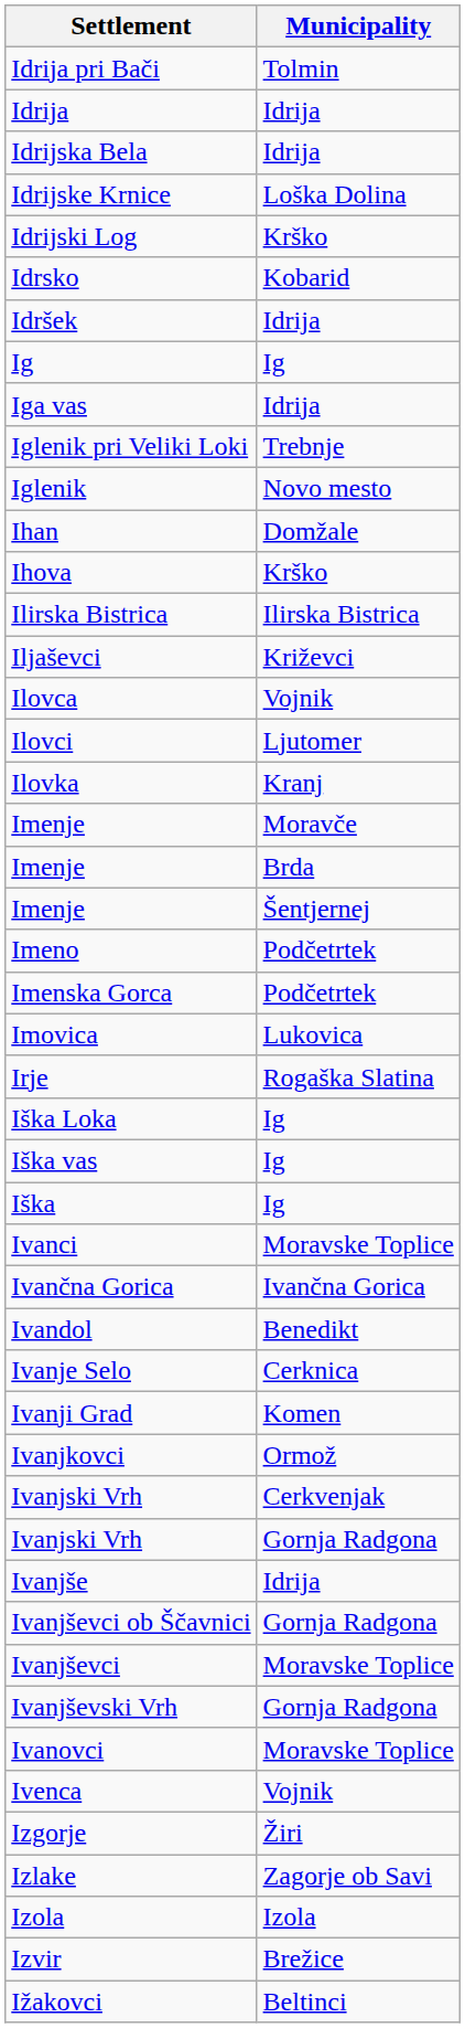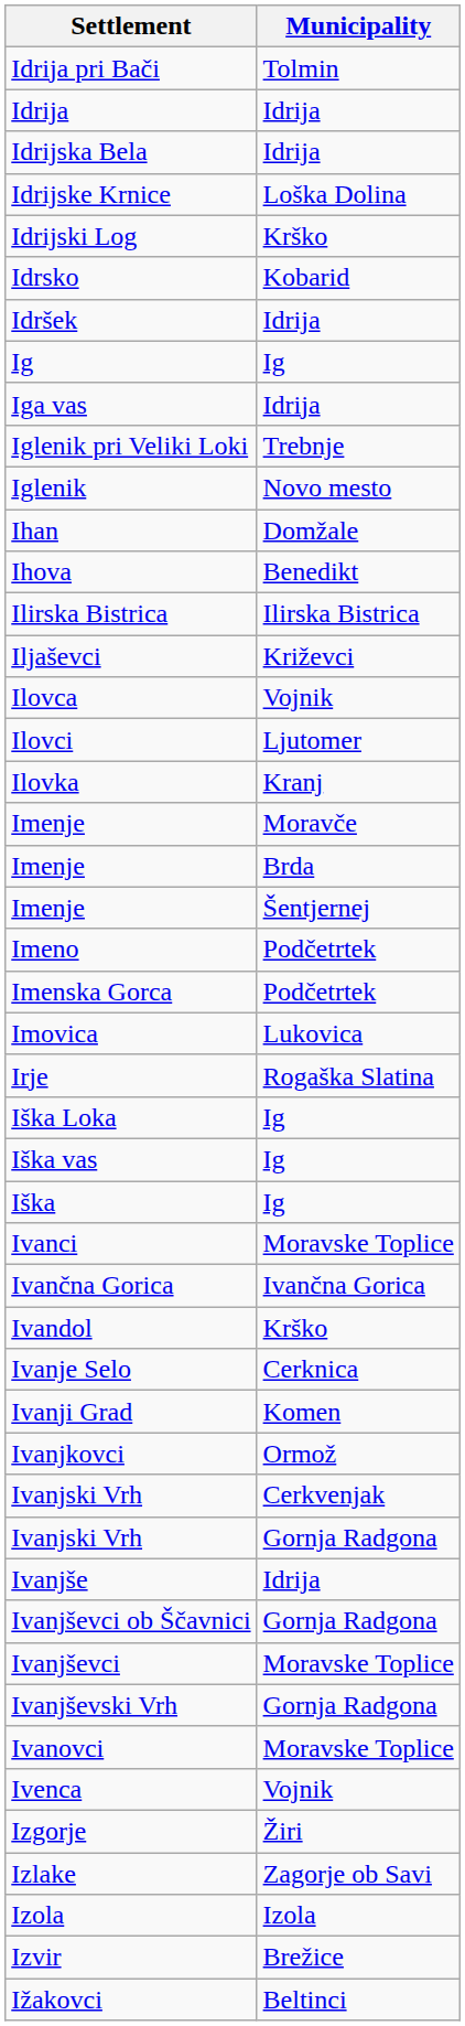row 14 | Municipality: Krško -> Benedikt
row 32 | Municipality: Benedikt -> Krško
